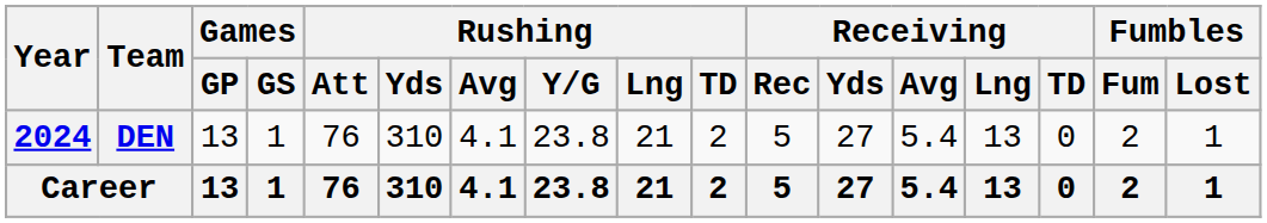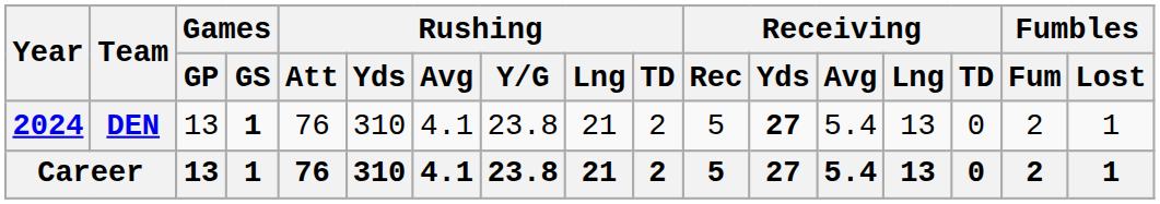DEN | Games / GS: normal -> bold
DEN | Receiving / Yds: normal -> bold
